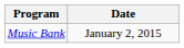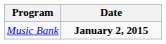Music Bank | Date: normal -> bold
